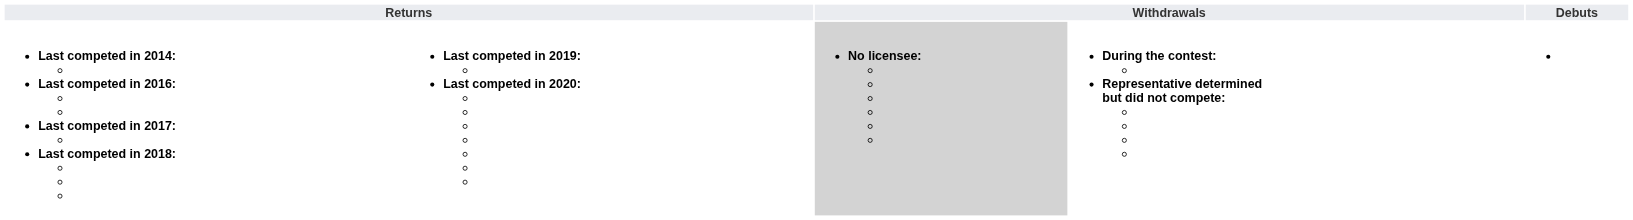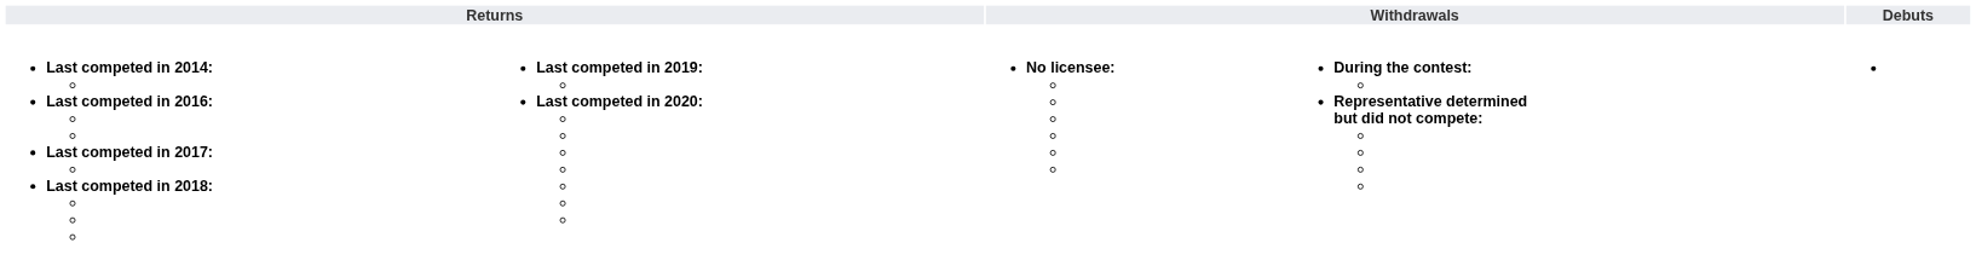row 2 | column 3: lightgrey background -> no background
